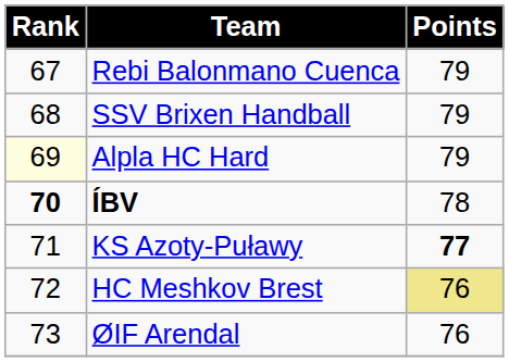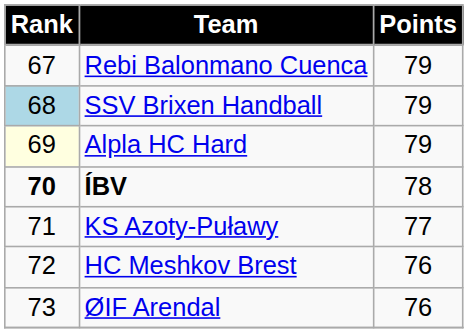SSV Brixen Handball | Rank: no background -> lightblue background
KS Azoty-Puławy | Points: bold -> normal
HC Meshkov Brest | Points: khaki background -> no background
